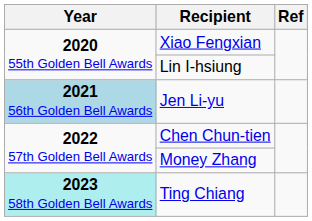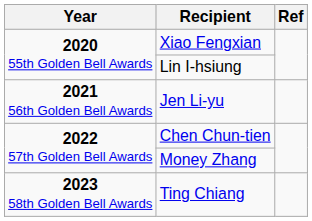Jen Li-yu | Year: lightblue background -> no background
Ting Chiang | Year: paleturquoise background -> no background
